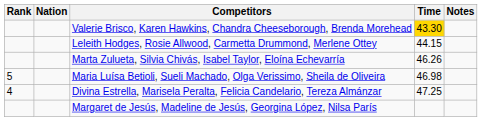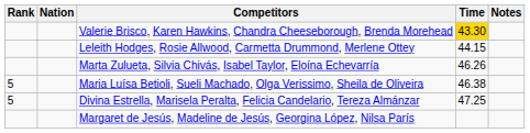row 5 | Time: 46.98 -> 46.38
row 6 | Rank: 4 -> 5
